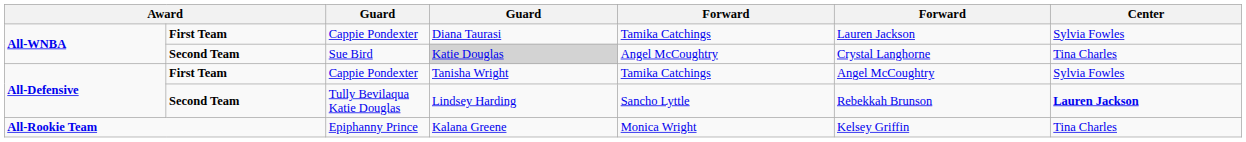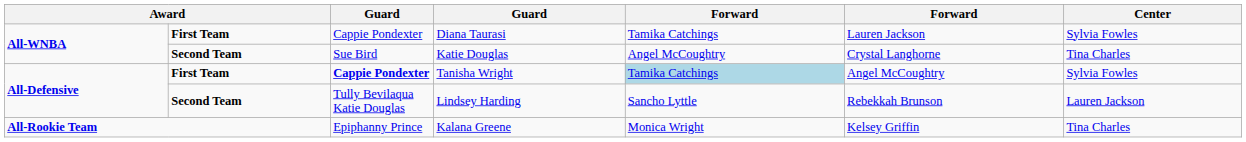row 3 | column 4: lightgrey background -> no background
row 4 | column 3: normal -> bold
row 4 | column 5: no background -> lightblue background
row 5 | Center: bold -> normal
